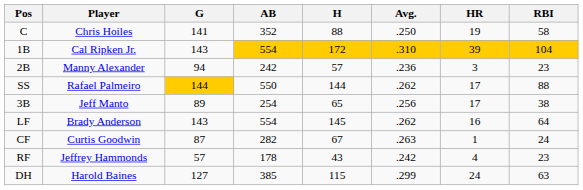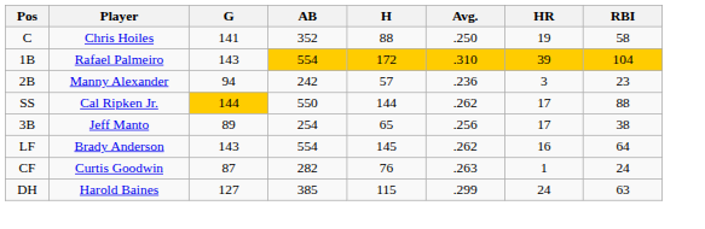1B | Player: Cal Ripken Jr. -> Rafael Palmeiro
SS | Player: Rafael Palmeiro -> Cal Ripken Jr.
CF | H: 67 -> 76
- row: RF | Jeffrey Hammonds | 57 | 178 | 43 | .242 | 4 | 23
